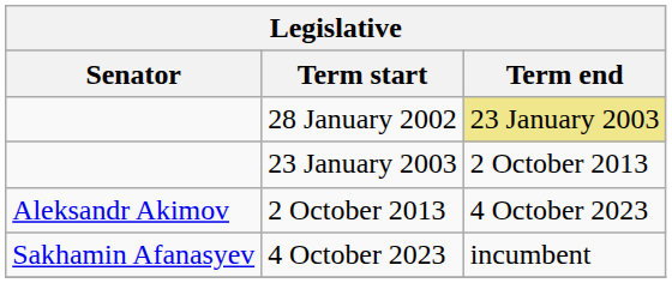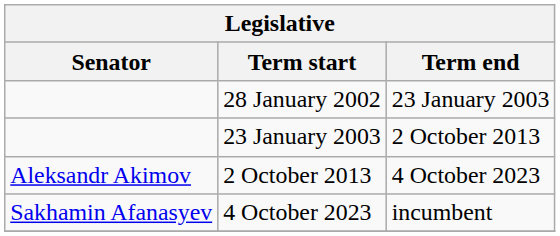28 January 2002 | Term end: khaki background -> no background
